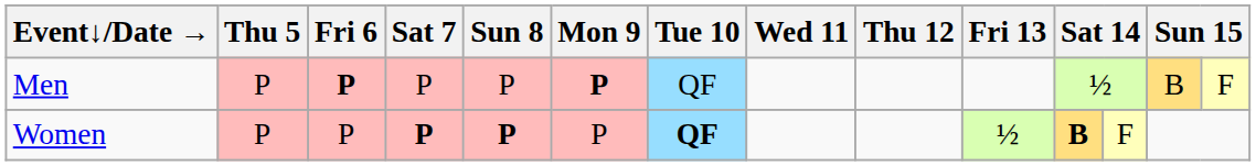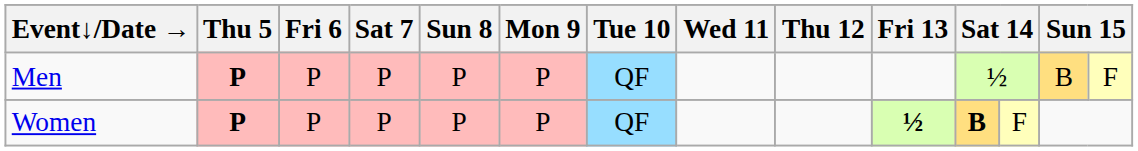Men | Thu 5: normal -> bold
Men | Fri 6: bold -> normal
Men | Mon 9: bold -> normal
Women | Thu 5: normal -> bold
Women | Sat 7: bold -> normal
Women | Sun 8: bold -> normal
Women | Tue 10: bold -> normal
Women | Fri 13: normal -> bold
